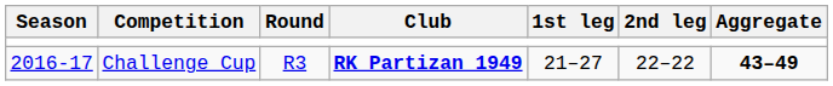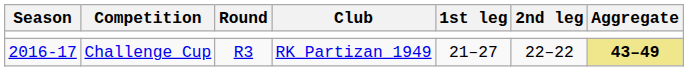Challenge Cup | Club: bold -> normal
Challenge Cup | Aggregate: no background -> khaki background
